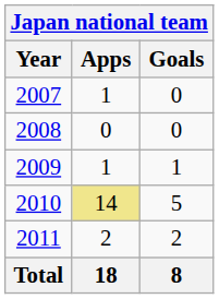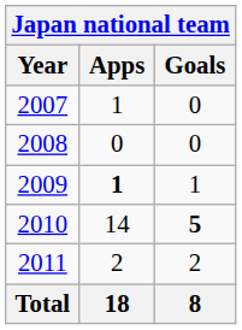2009 | Apps: normal -> bold
2010 | Apps: khaki background -> no background
2010 | Goals: normal -> bold
